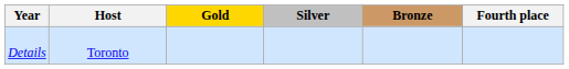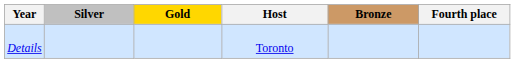columns swapped: Host <-> Silver
